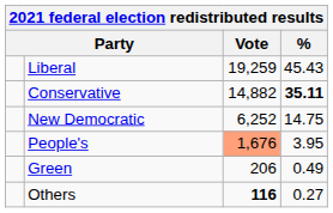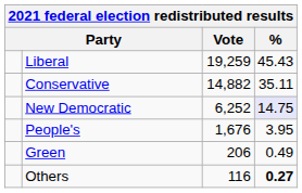Conservative | %: bold -> normal
New Democratic | %: no background -> lavender background
People's | Vote: lightsalmon background -> no background
Others | Vote: bold -> normal
Others | %: normal -> bold
